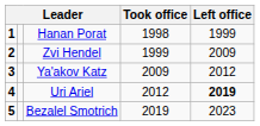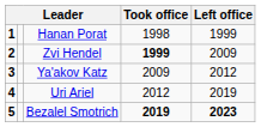Zvi Hendel | Took office: normal -> bold
Uri Ariel | Left office: bold -> normal
Bezalel Smotrich | Took office: normal -> bold
Bezalel Smotrich | Left office: normal -> bold
